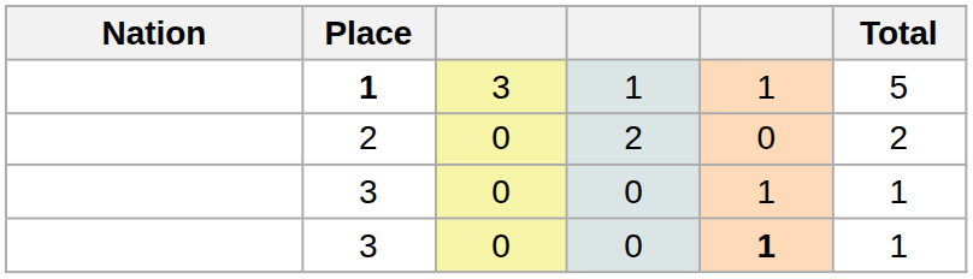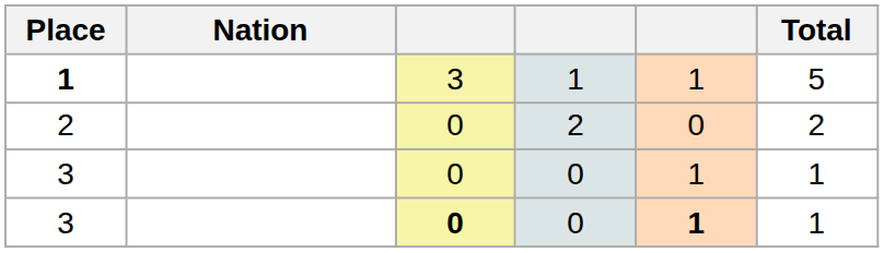columns swapped: Place <-> Nation
row 5 | column 3: normal -> bold
